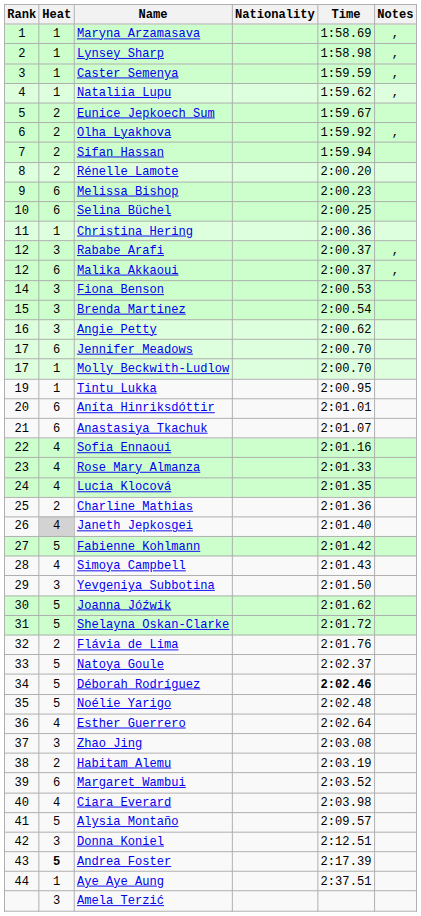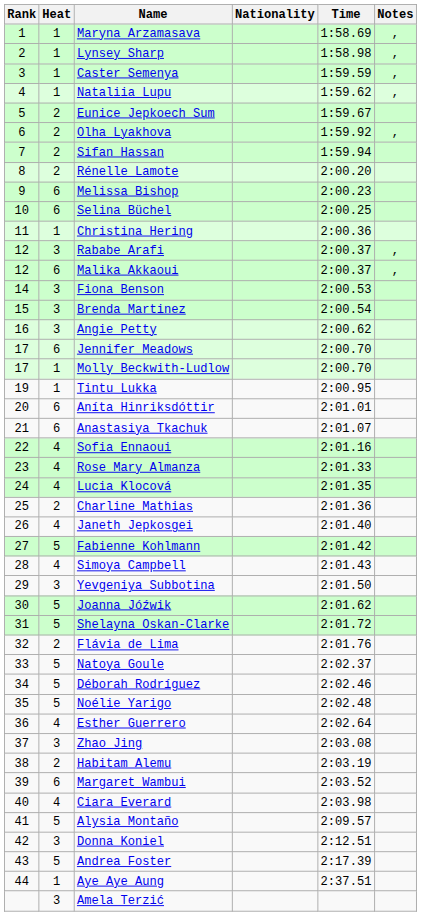Janeth Jepkosgei | Heat: lightgrey background -> no background
Déborah Rodríguez | Time: bold -> normal
Andrea Foster | Heat: bold -> normal
